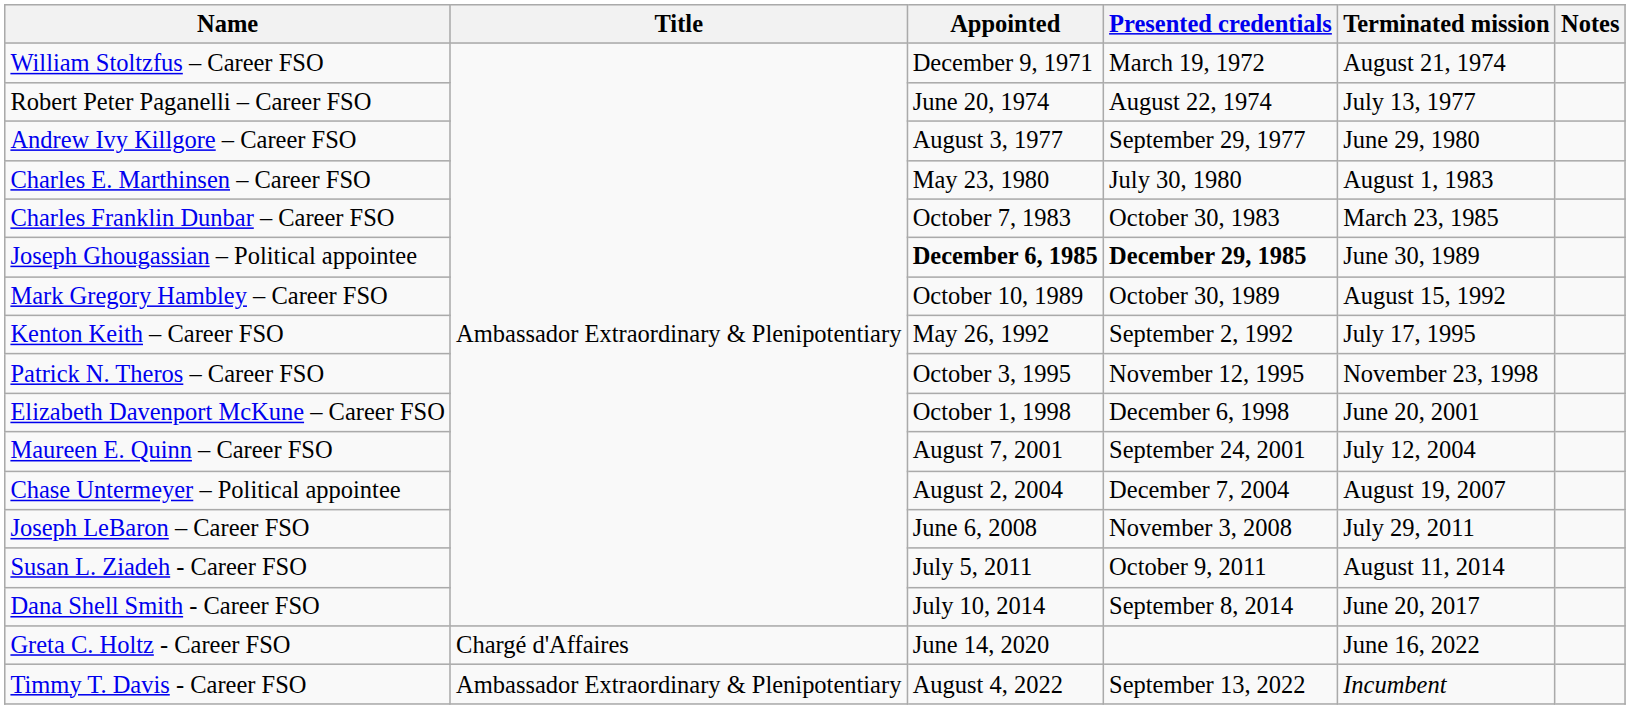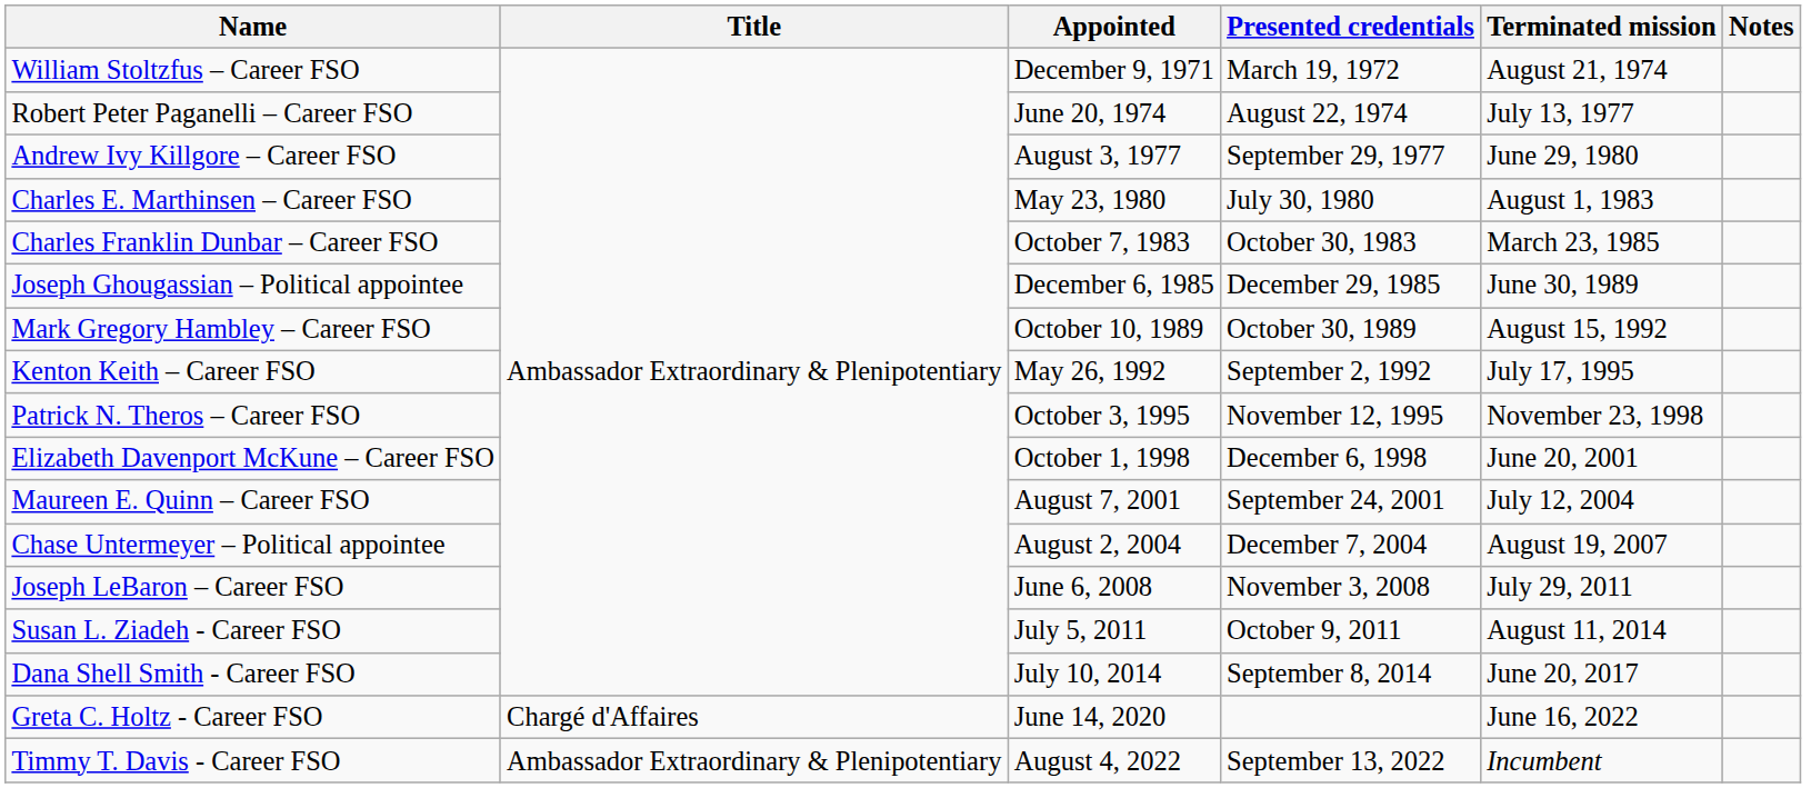Joseph Ghougassian – Political appointee | Appointed: bold -> normal
Joseph Ghougassian – Political appointee | Presented credentials: bold -> normal
